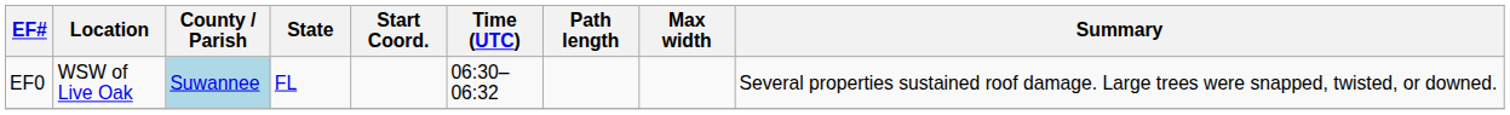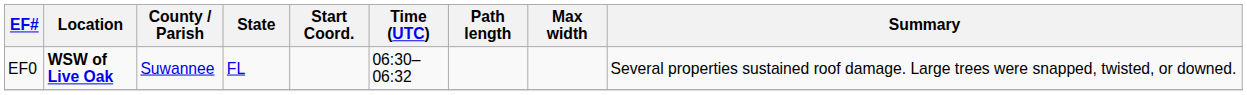EF0 | Location: normal -> bold
EF0 | County / Parish: lightblue background -> no background
